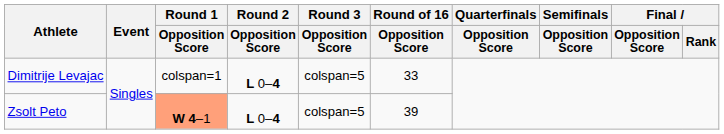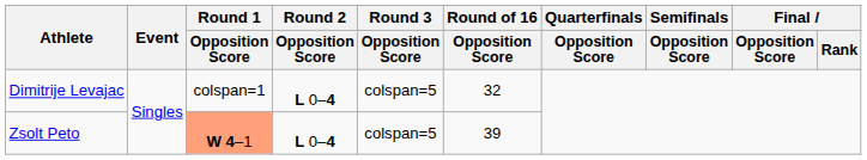Dimitrije Levajac | Round of 16 / Opposition Score: 33 -> 32
